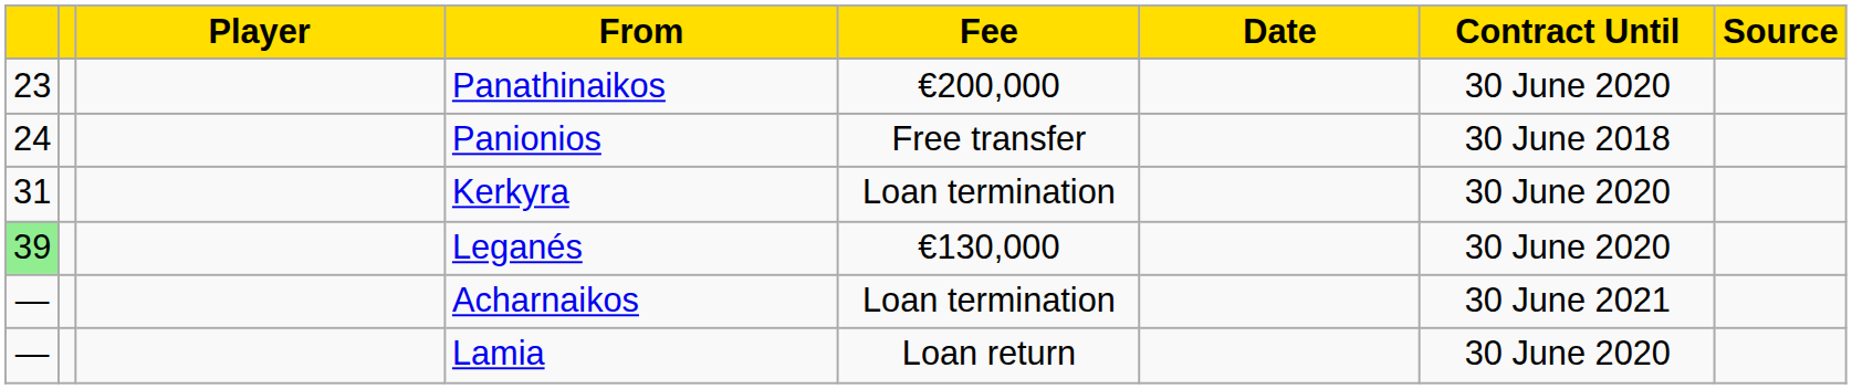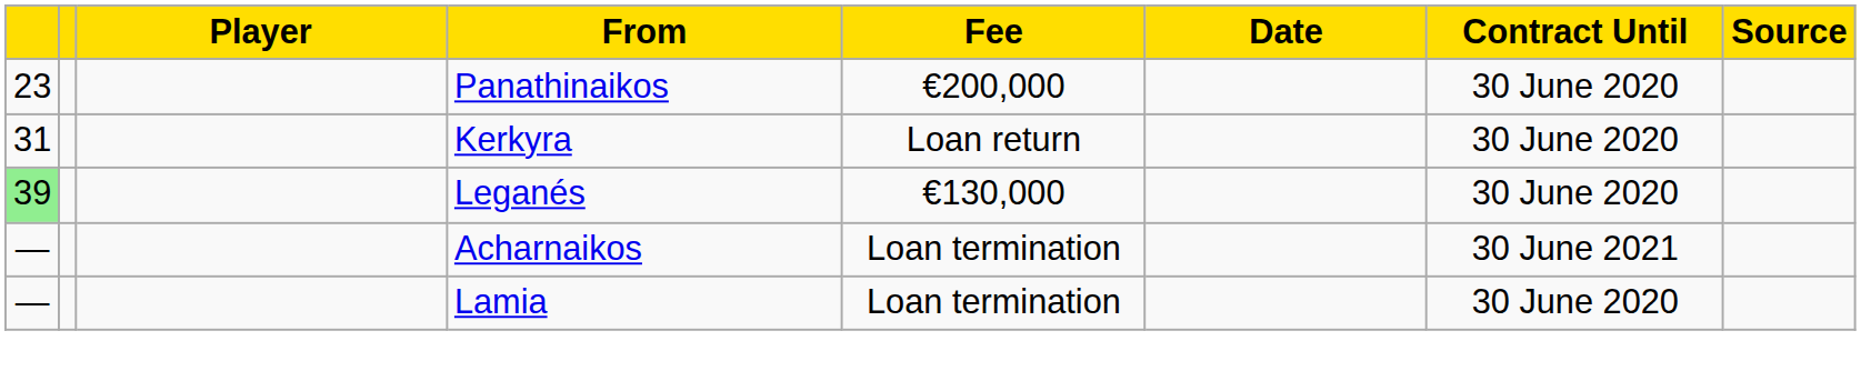- row: 24 | Panionios | Free transfer | 30 June 2018
Kerkyra | Fee: Loan termination -> Loan return
Lamia | Fee: Loan return -> Loan termination
